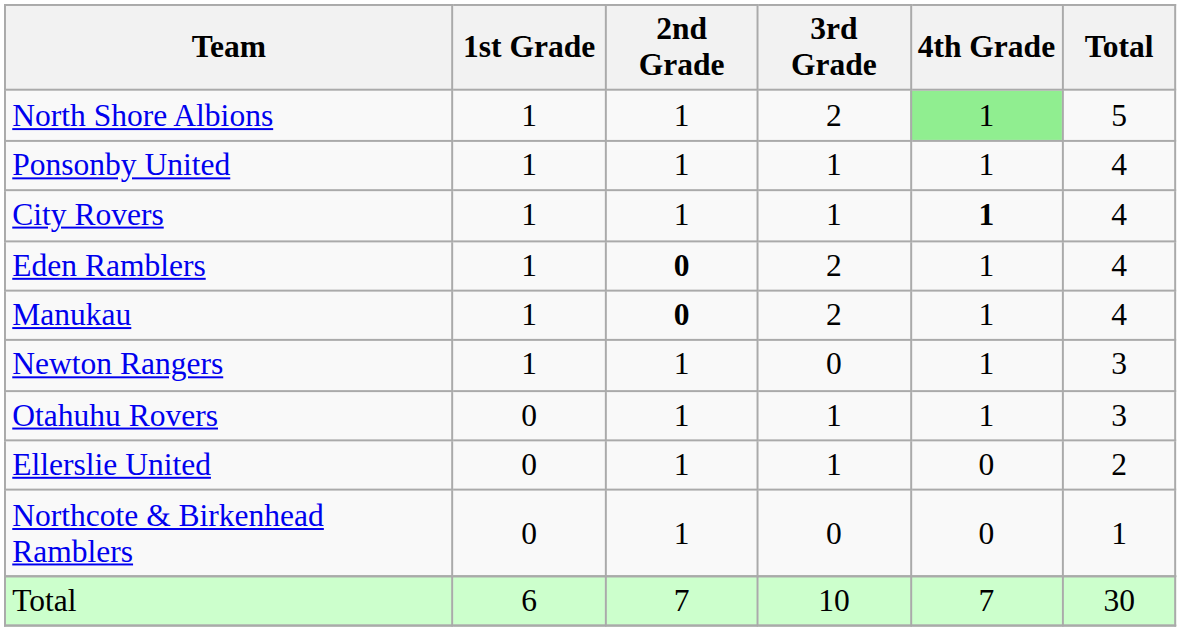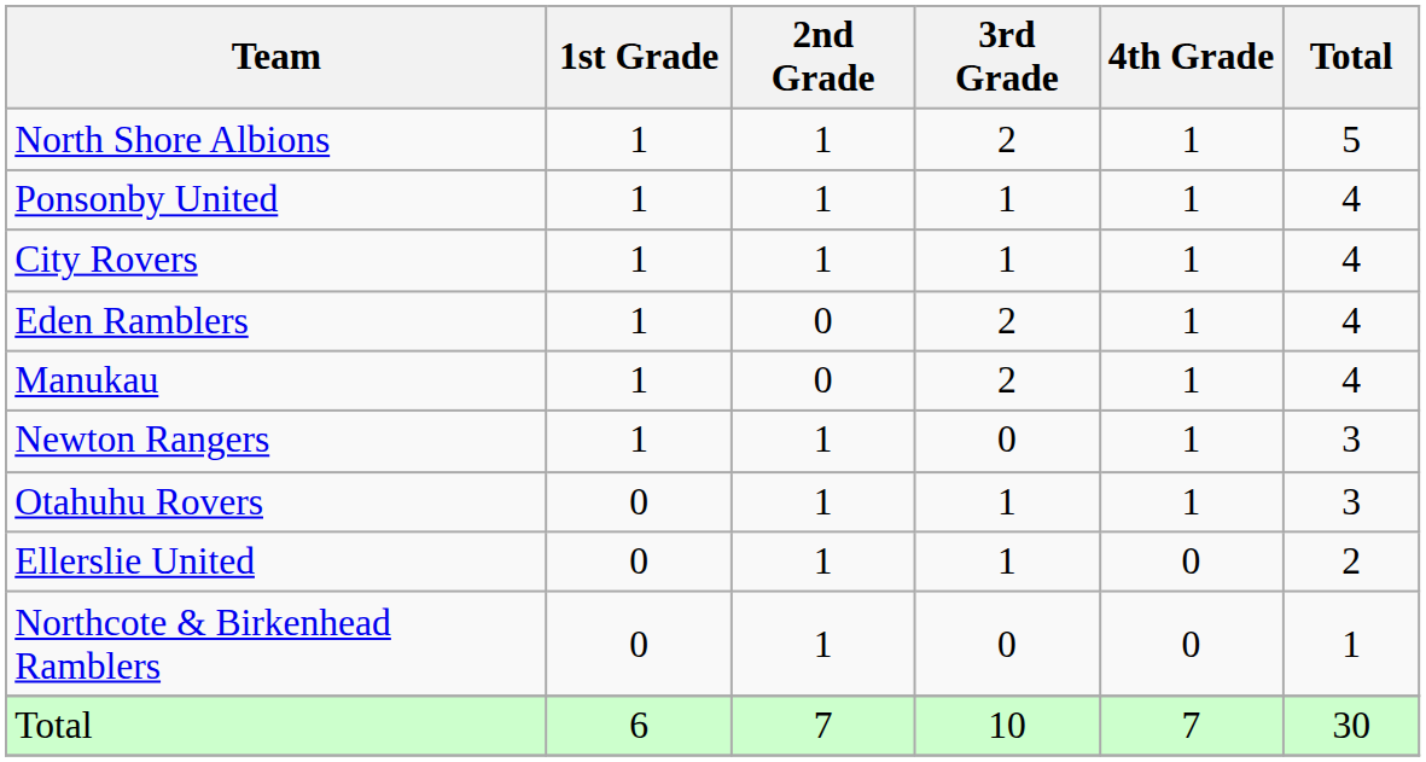North Shore Albions | 4th Grade: lightgreen background -> no background
City Rovers | 4th Grade: bold -> normal
Eden Ramblers | 2nd Grade: bold -> normal
Manukau | 2nd Grade: bold -> normal
